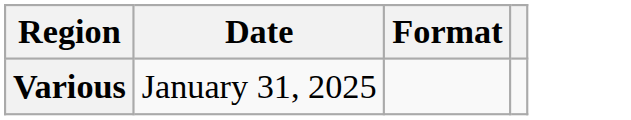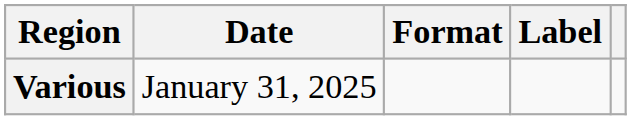+ column: Label
